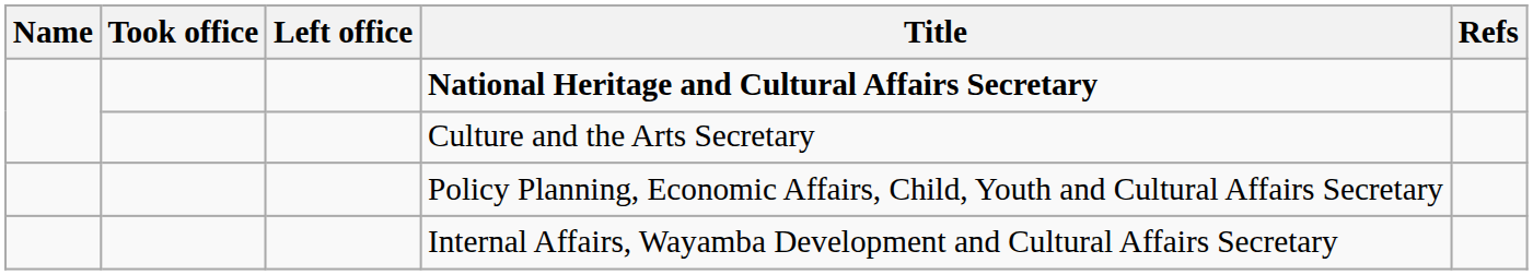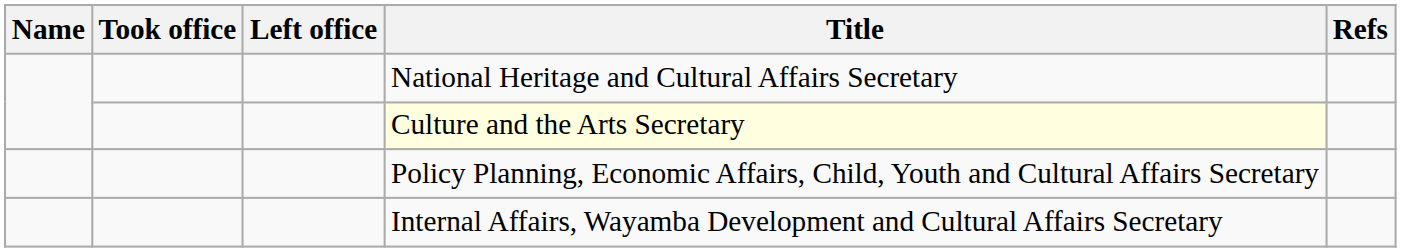National Heritage and Cultural Affairs Secretary | Title: bold -> normal
Culture and the Arts Secretary | Title: no background -> lightyellow background
